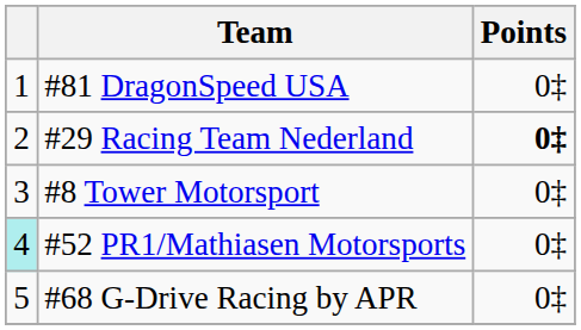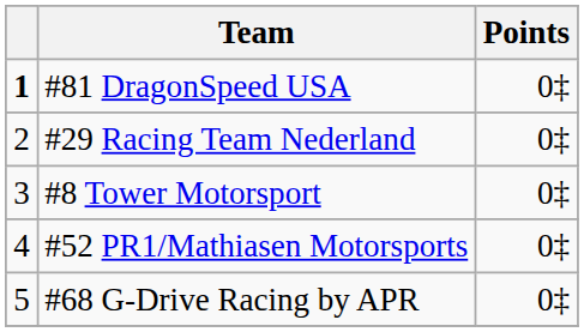#81 DragonSpeed USA | column 1: normal -> bold
#29 Racing Team Nederland | Points: bold -> normal
#52 PR1/Mathiasen Motorsports | column 1: paleturquoise background -> no background
